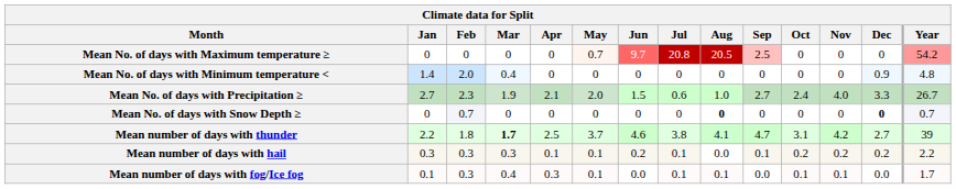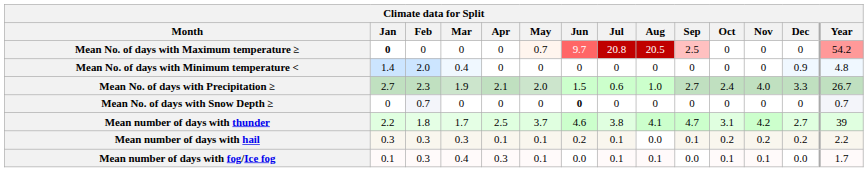row 3 | Jan: normal -> bold
row 6 | Jun: normal -> bold
row 6 | Aug: bold -> normal
row 6 | Dec: bold -> normal
row 7 | Mar: bold -> normal
